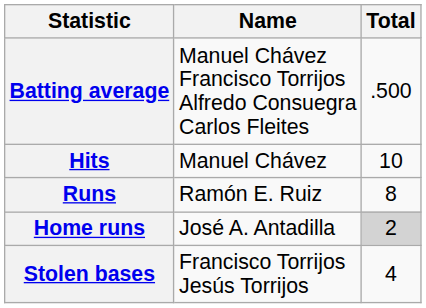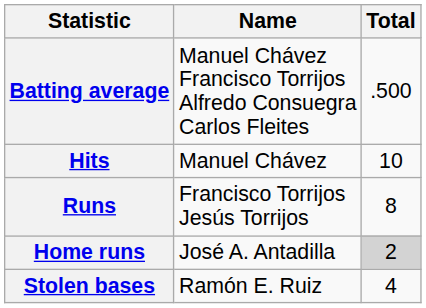Runs | Name: Ramón E. Ruiz -> Francisco Torrijos Jesús Torrijos
Stolen bases | Name: Francisco Torrijos Jesús Torrijos -> Ramón E. Ruiz
